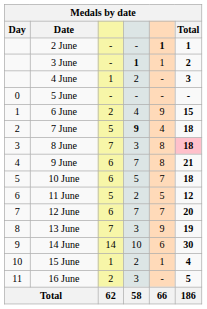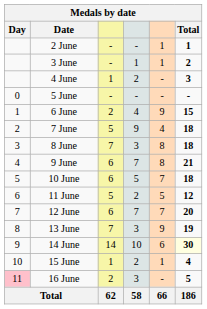2 June | column 5: bold -> normal
3 June | column 4: bold -> normal
7 June | column 4: bold -> normal
8 June | Total: pink background -> no background
14 June | Total: no background -> lightyellow background
16 June | Day: no background -> pink background
